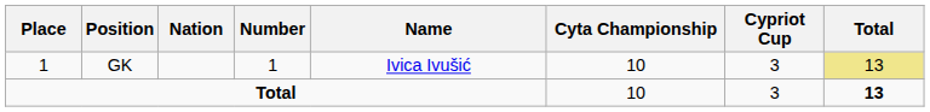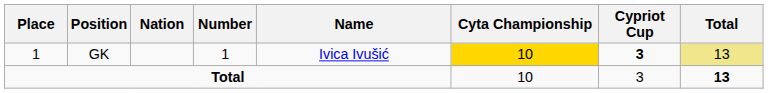row 2 | Cyta Championship: no background -> gold background
row 2 | Cypriot Cup: normal -> bold
